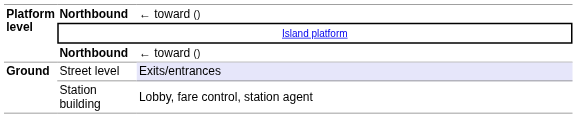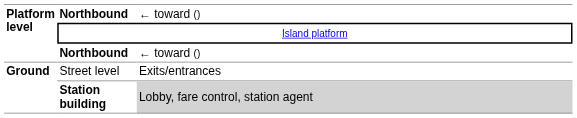Street level | column 3: lavender background -> no background
Station building | column 2: normal -> bold
Station building | column 3: no background -> lightgrey background
